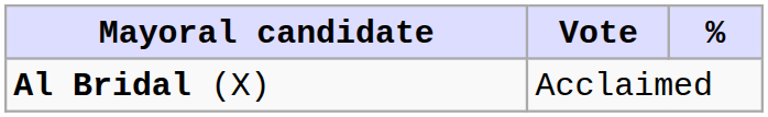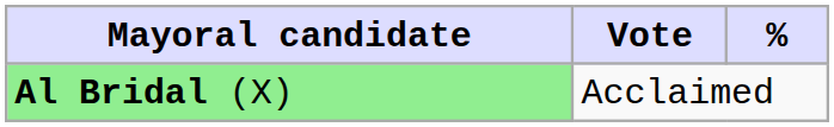Al Bridal (X) | Mayoral candidate: no background -> lightgreen background
